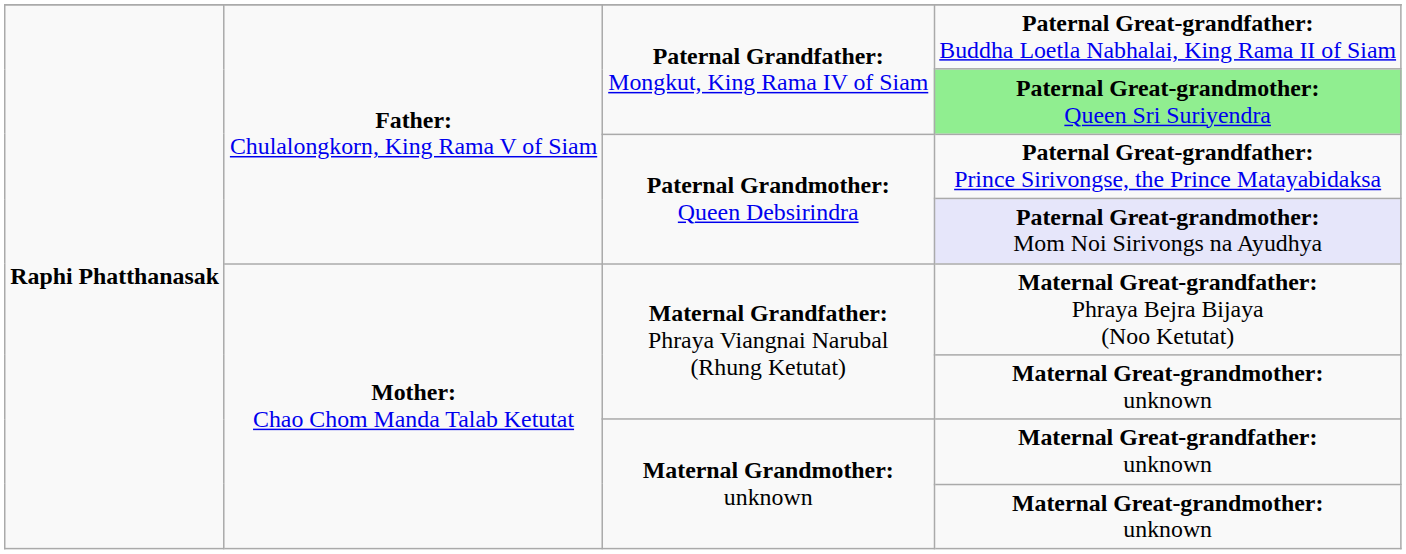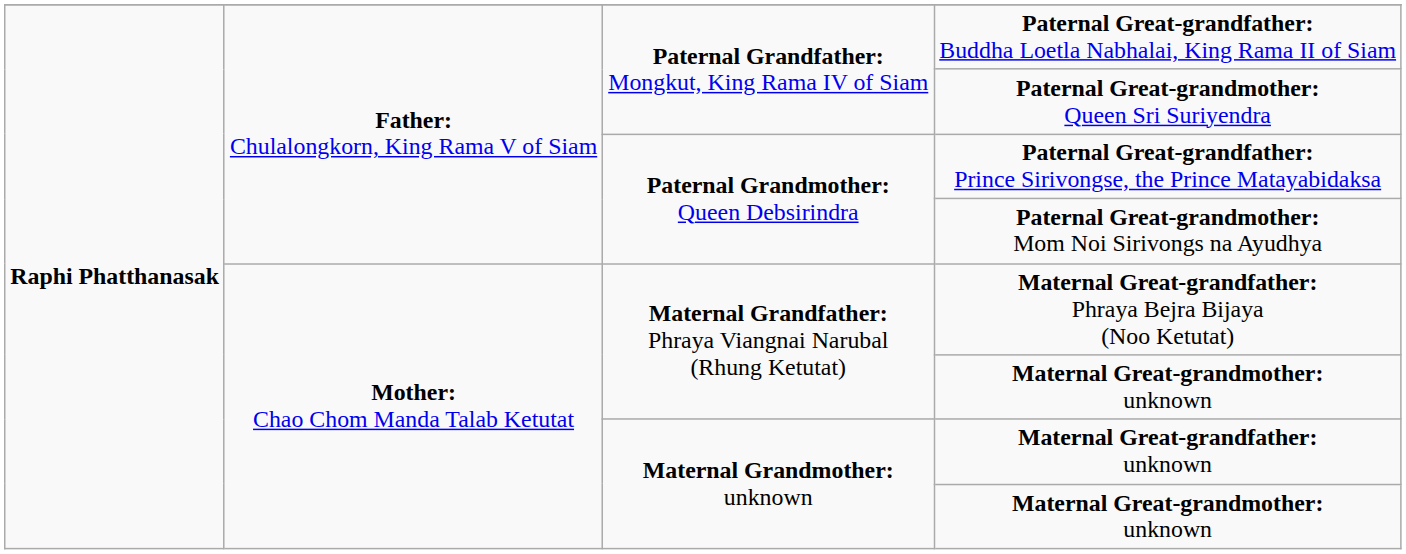Paternal Great-grandmother: Queen Sri Suriyendra | column 4: lightgreen background -> no background
Paternal Great-grandmother: Mom Noi Sirivongs na Ayudhya | column 4: lavender background -> no background
